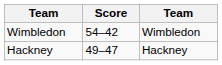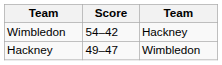row 2 | column 3: Wimbledon -> Hackney
row 3 | column 3: Hackney -> Wimbledon
